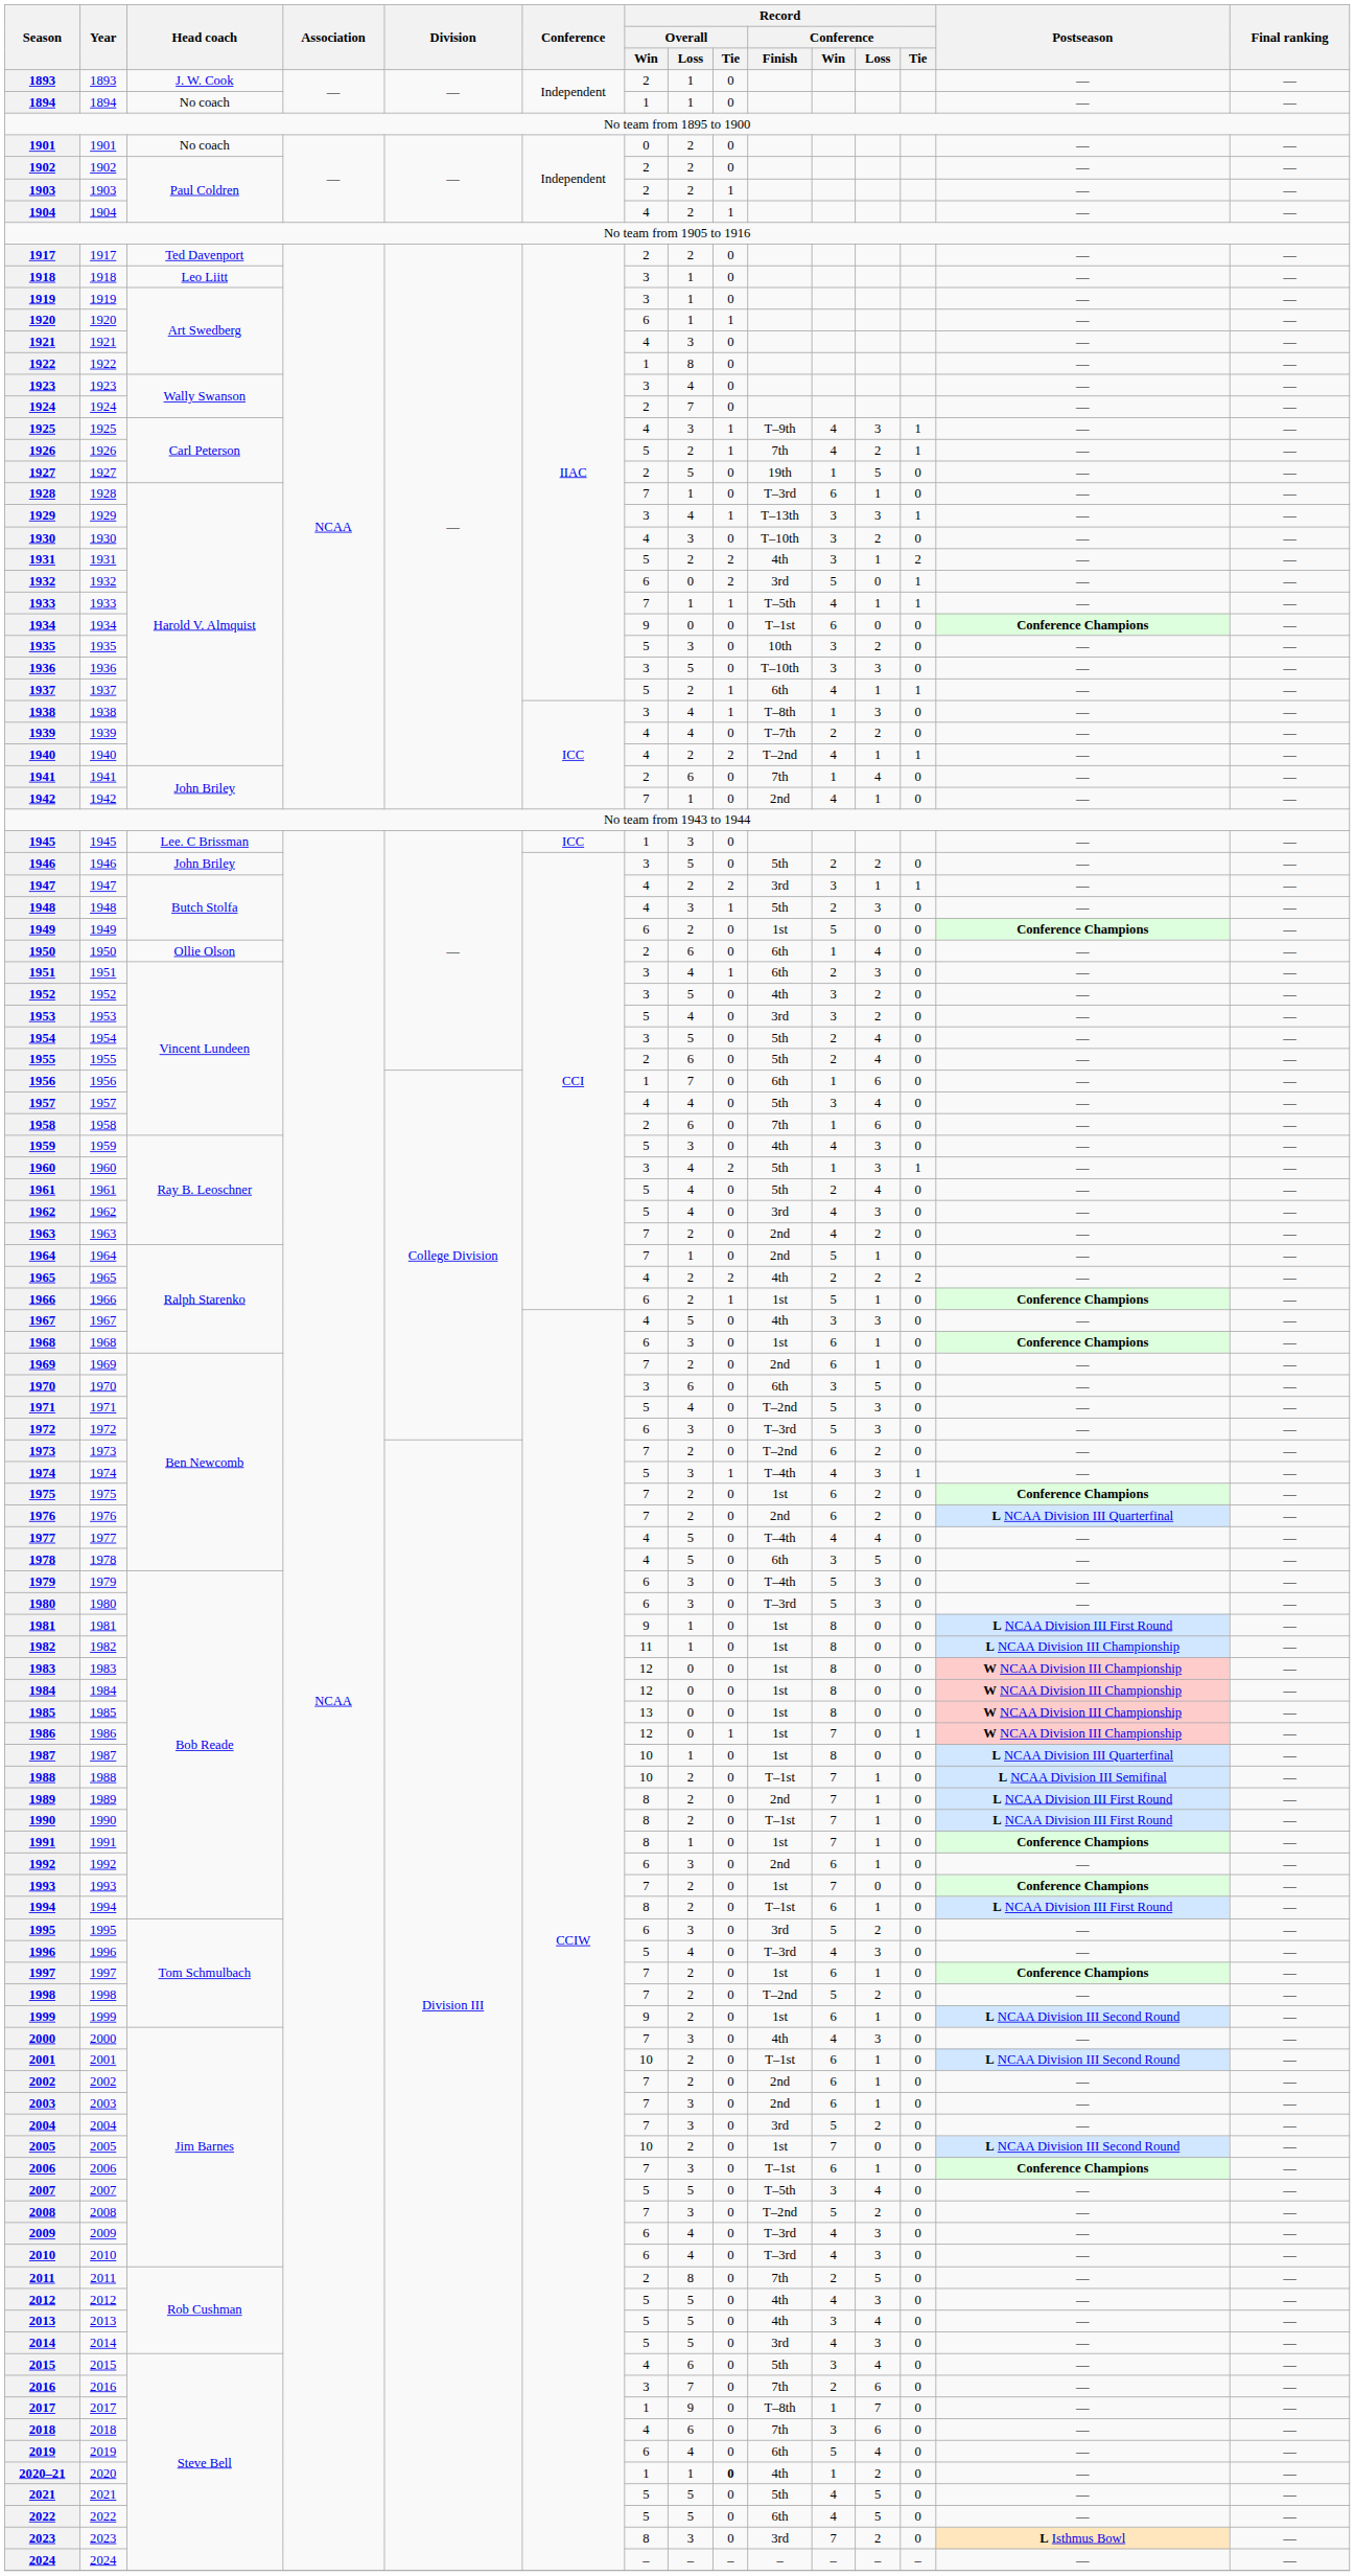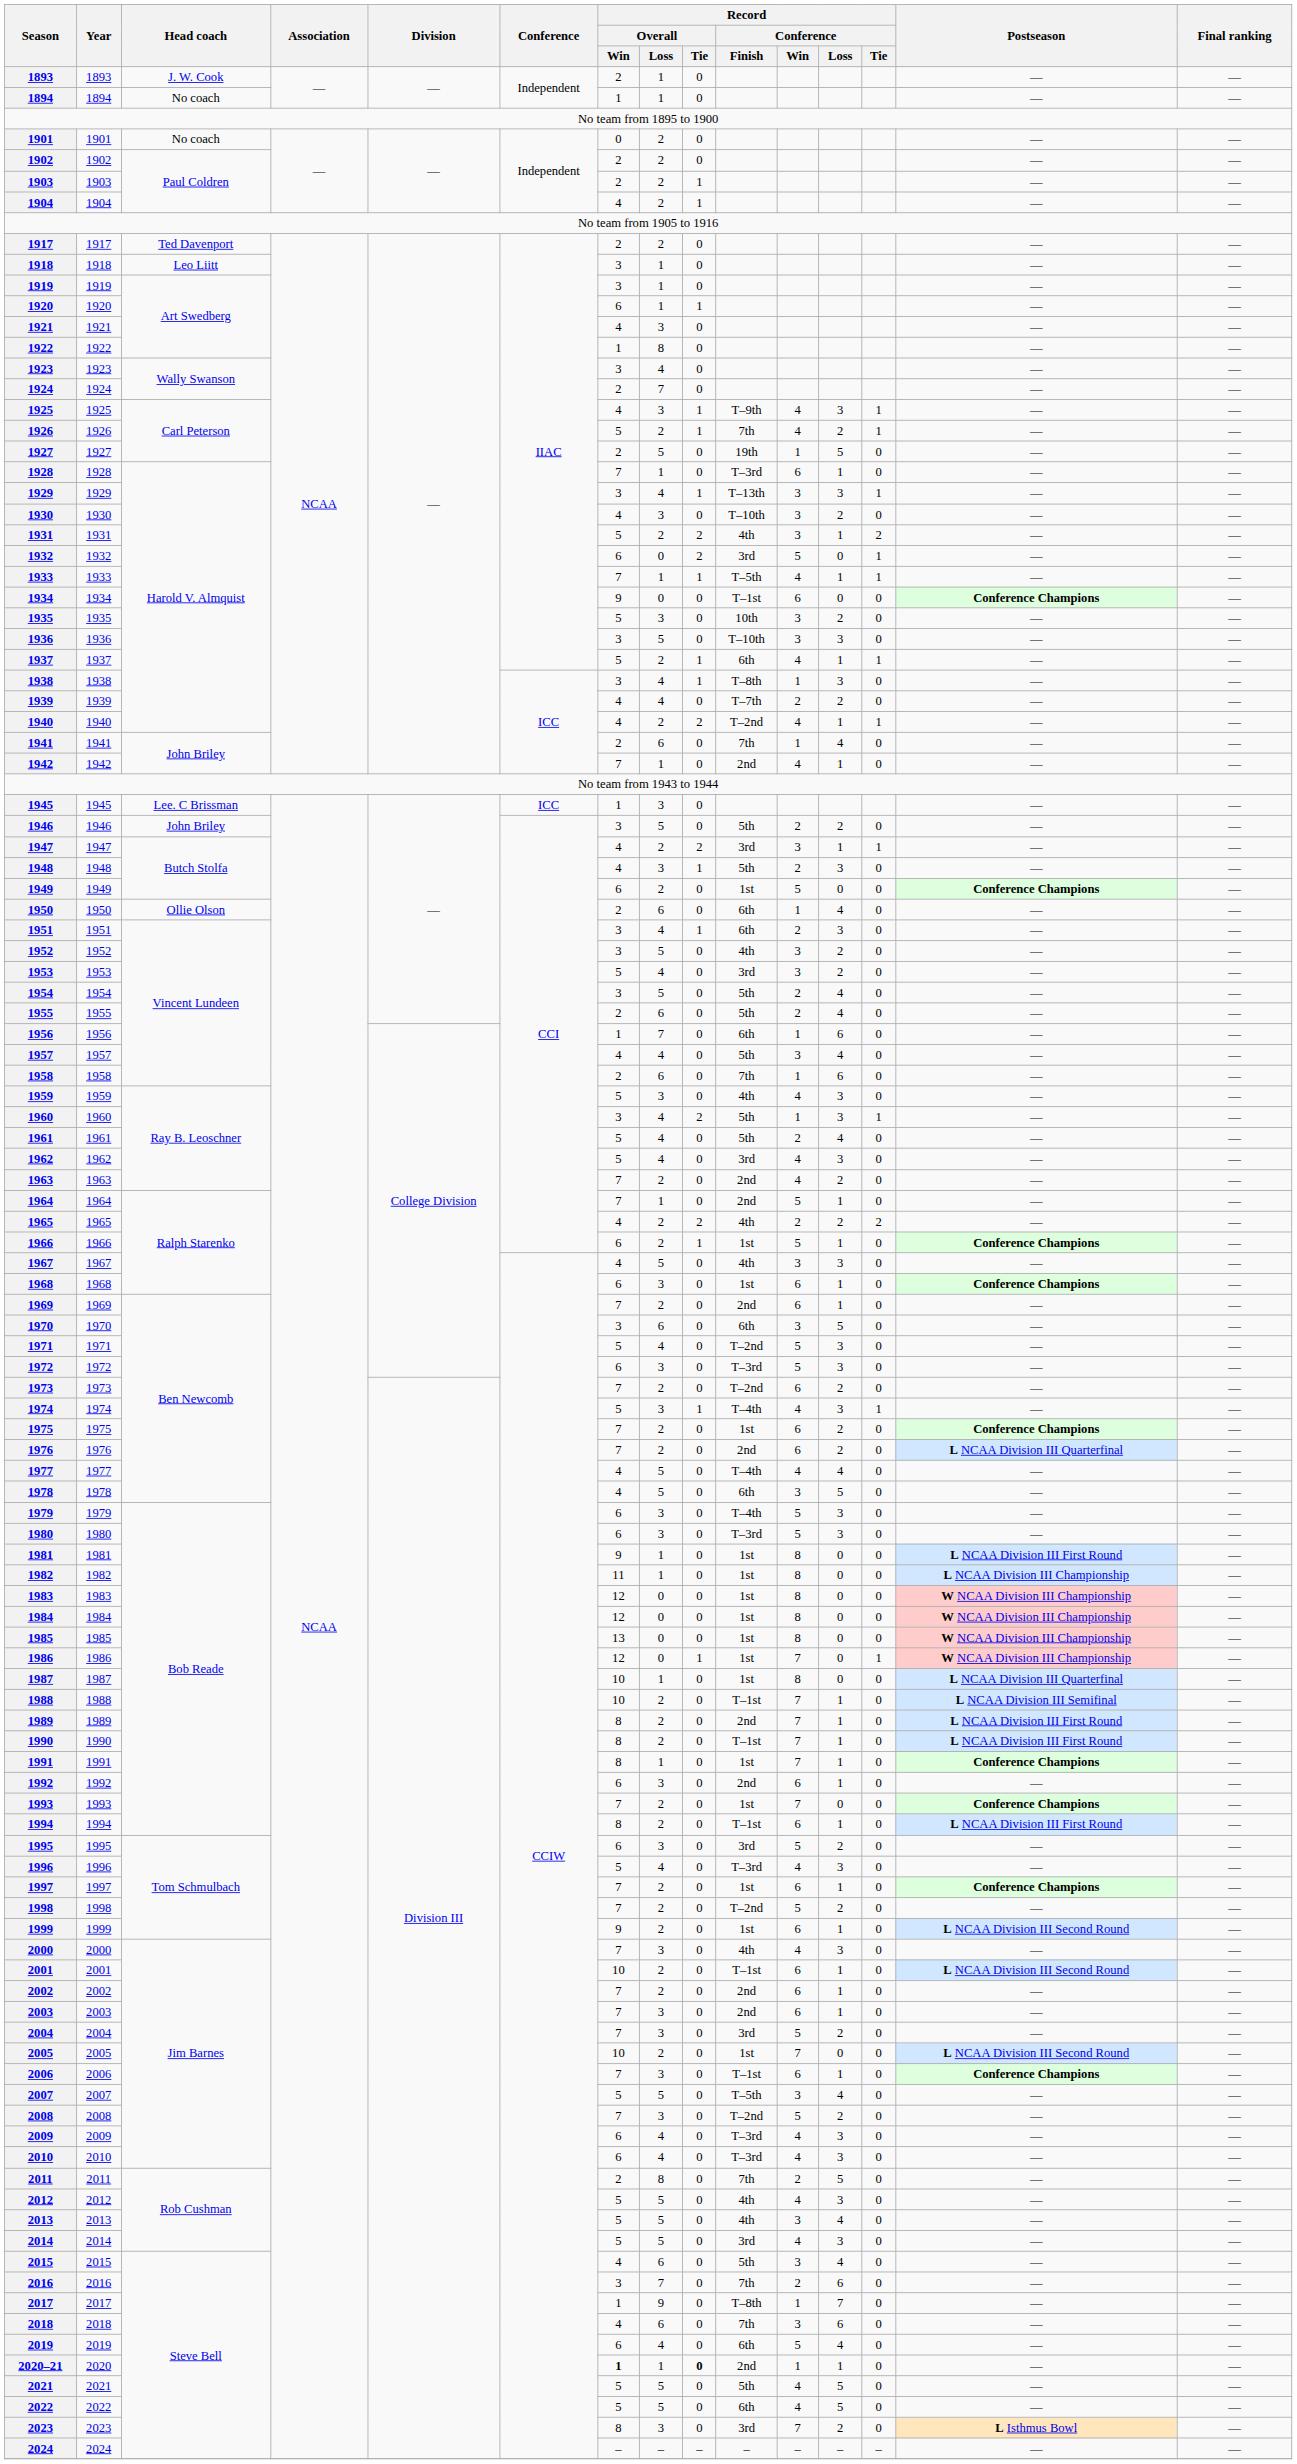2020–21 | Record / Overall / Win: normal -> bold
2020–21 | Record / Conference / Finish: 4th -> 2nd
2020–21 | Record / Conference / Loss: 2 -> 1
